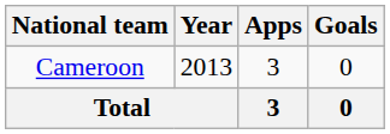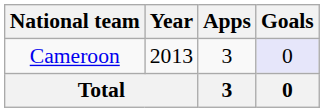Cameroon | Goals: no background -> lavender background
